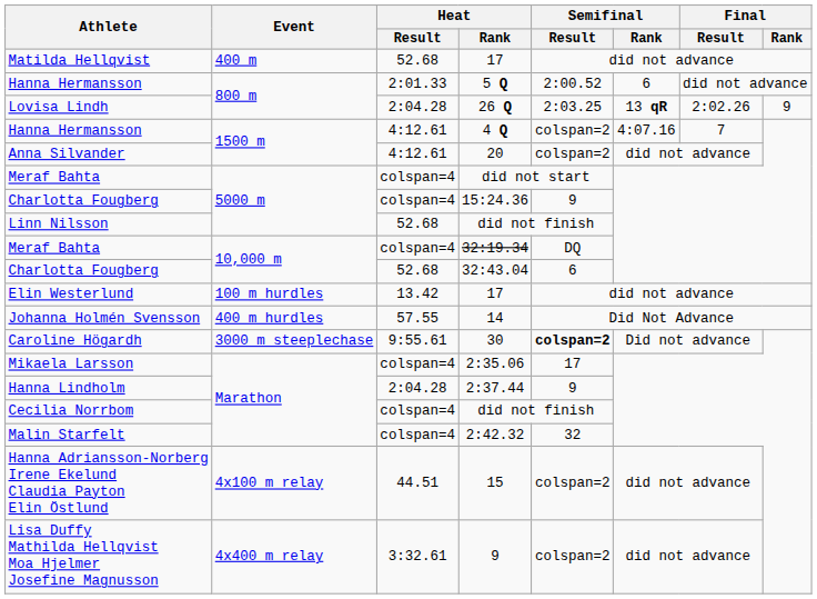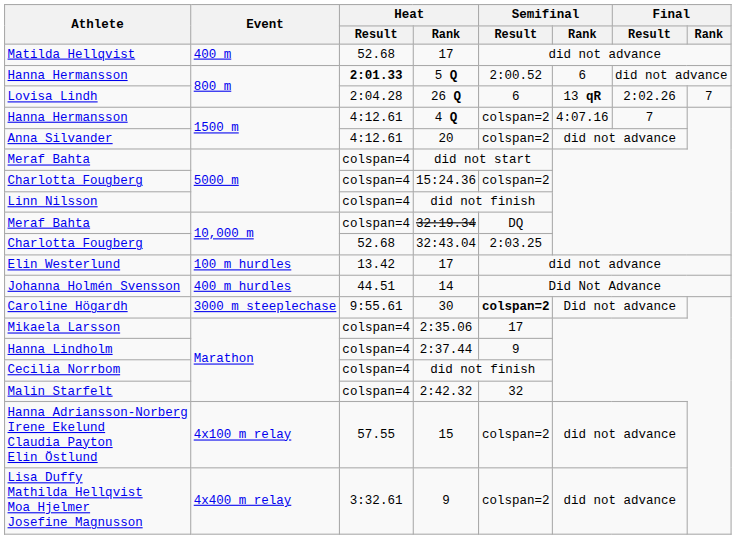5 Q | Heat / Result: normal -> bold
26 Q | Semifinal / Result: 2:03.25 -> 6
26 Q | Final / Rank: 9 -> 7
15:24.36 | Semifinal / Result: 9 -> colspan=2
Linn Nilsson / did not finish | Heat / Result: 52.68 -> colspan=4
32:43.04 | Semifinal / Result: 6 -> 2:03.25
14 | Heat / Result: 57.55 -> 44.51
2:37.44 | Heat / Result: 2:04.28 -> colspan=4
15 | Heat / Result: 44.51 -> 57.55
